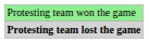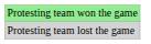row 2 | column 1: bold -> normal
